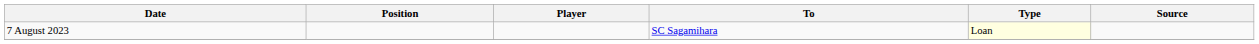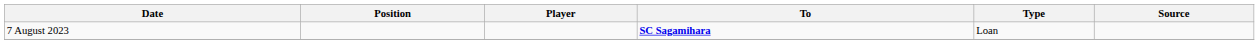7 August 2023 | To: normal -> bold
7 August 2023 | Type: lightyellow background -> no background
